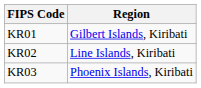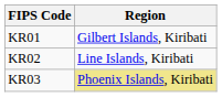KR03 | Region: no background -> khaki background
